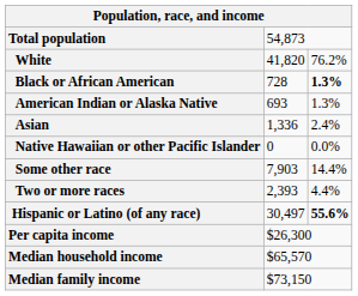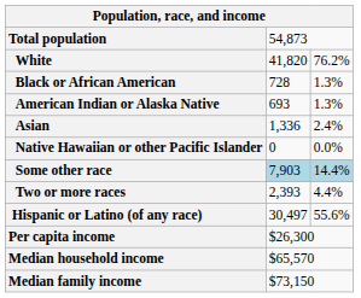Black or African American | column 3: bold -> normal
Some other race | column 2: no background -> lightblue background
Some other race | column 3: no background -> lightblue background
Hispanic or Latino (of any race) | column 3: bold -> normal
